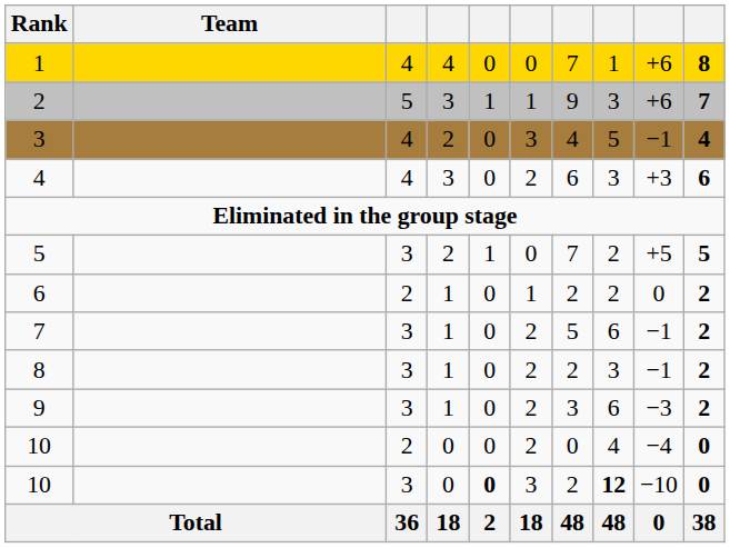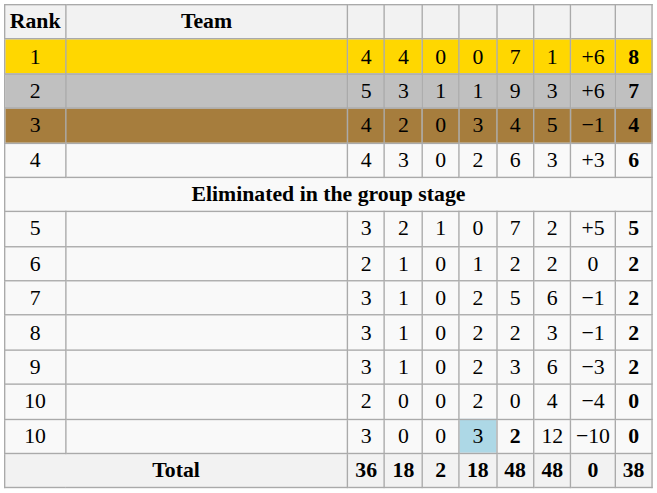10 / 3 | column 5: bold -> normal
10 / 3 | column 6: no background -> lightblue background
10 / 3 | column 7: normal -> bold
10 / 3 | column 8: bold -> normal
